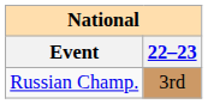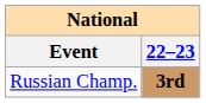Russian Champ. | 22–23: normal -> bold
